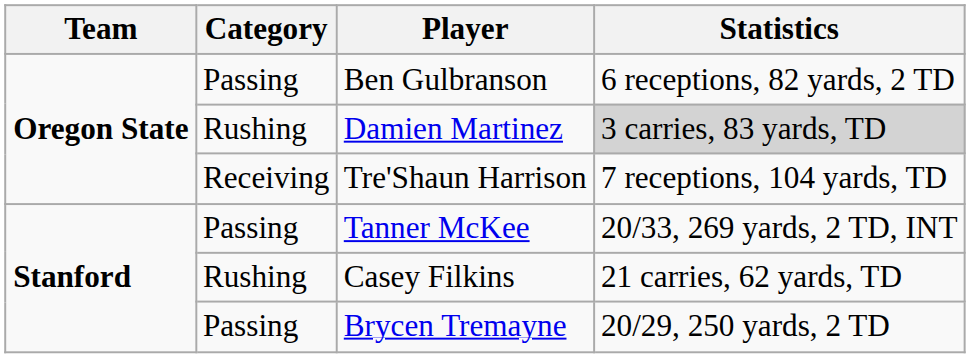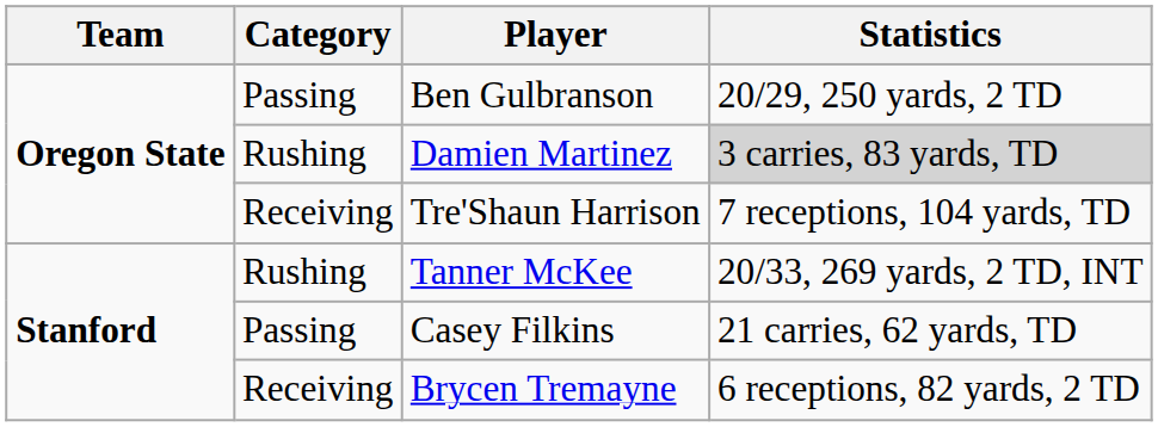Ben Gulbranson | Statistics: 6 receptions, 82 yards, 2 TD -> 20/29, 250 yards, 2 TD
Tanner McKee | Category: Passing -> Rushing
Casey Filkins | Category: Rushing -> Passing
Brycen Tremayne | Category: Passing -> Receiving
Brycen Tremayne | Statistics: 20/29, 250 yards, 2 TD -> 6 receptions, 82 yards, 2 TD
